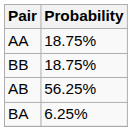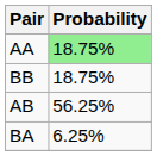AA | Probability: no background -> lightgreen background
